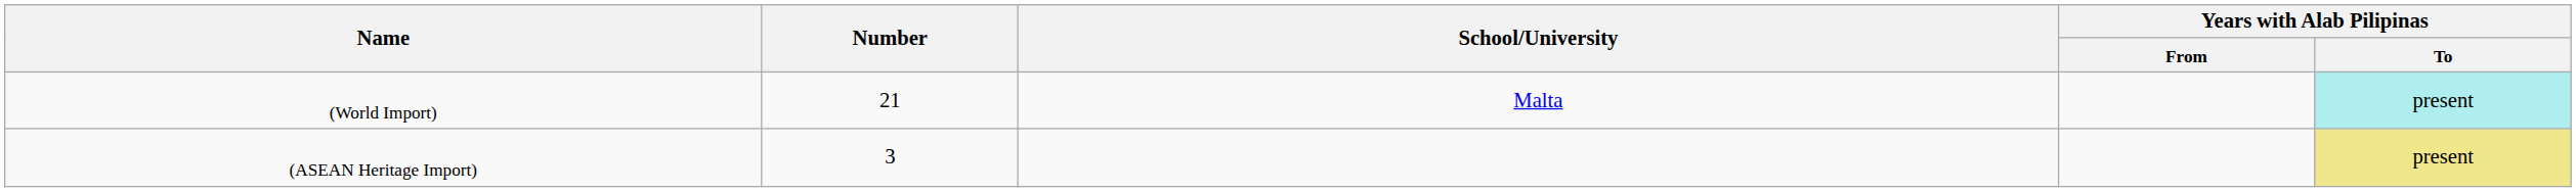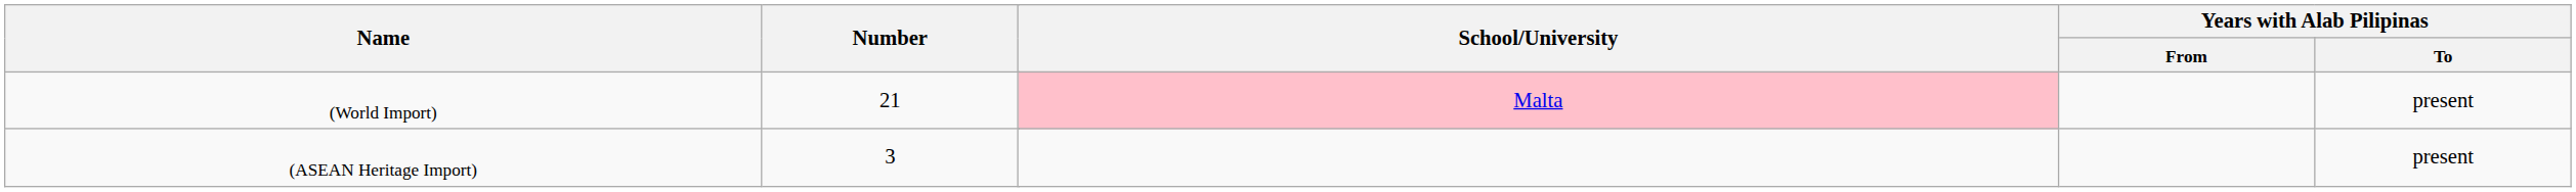(World Import) | School/University: no background -> pink background
(World Import) | Years with Alab Pilipinas / To: paleturquoise background -> no background
(ASEAN Heritage Import) | Years with Alab Pilipinas / To: khaki background -> no background
